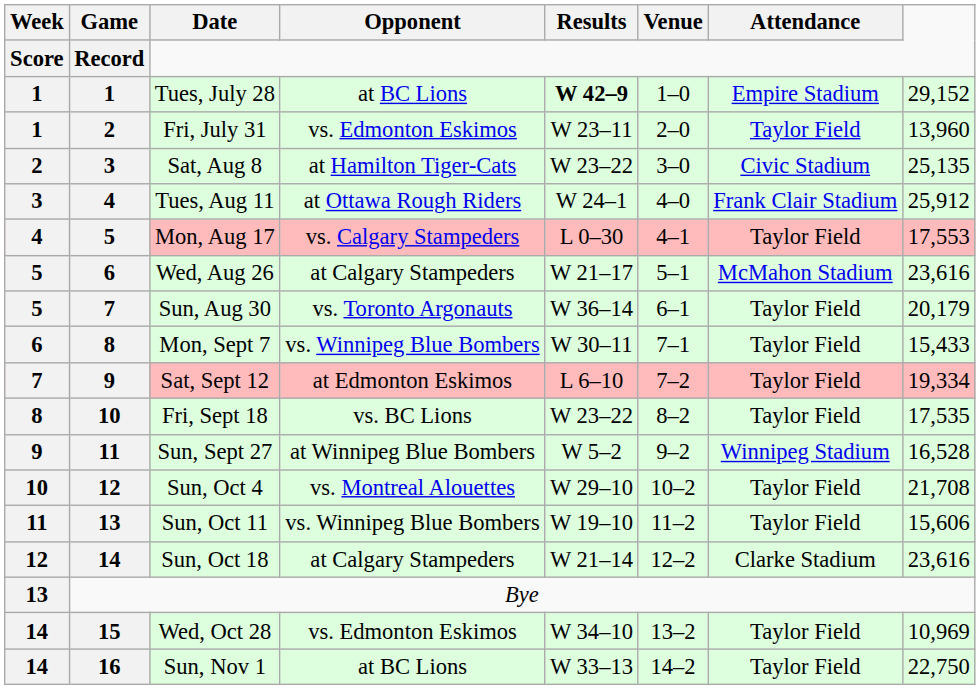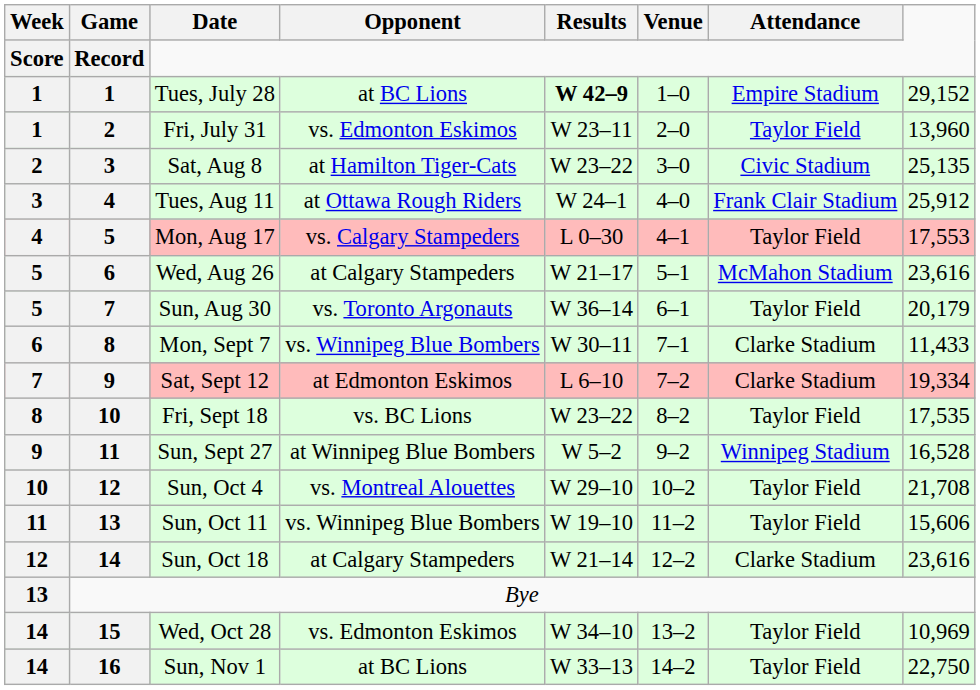Mon, Sept 7 | Attendance: Taylor Field -> Clarke Stadium
Mon, Sept 7 | column 8: 15,433 -> 11,433
Sat, Sept 12 | Attendance: Taylor Field -> Clarke Stadium
